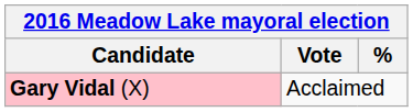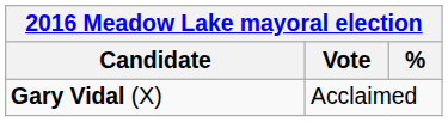Gary Vidal (X) | Candidate: pink background -> no background
